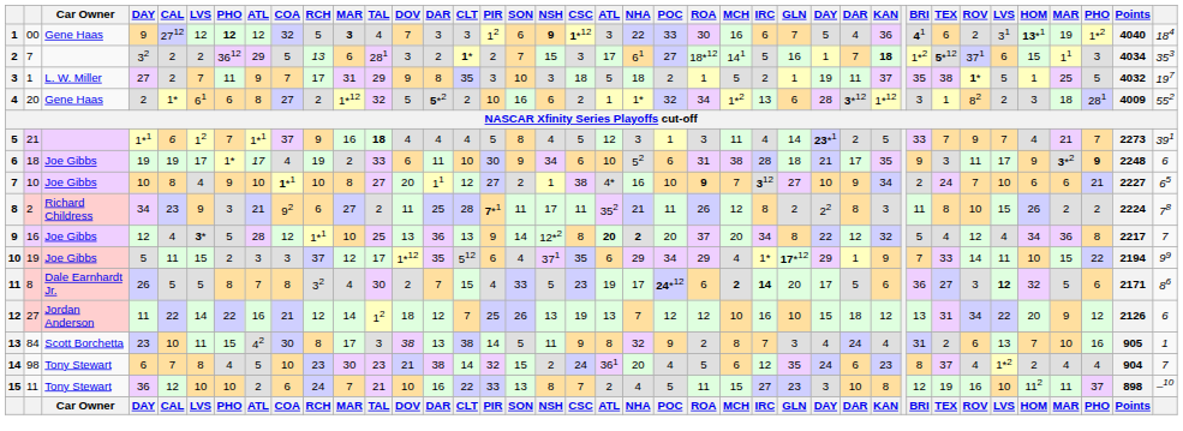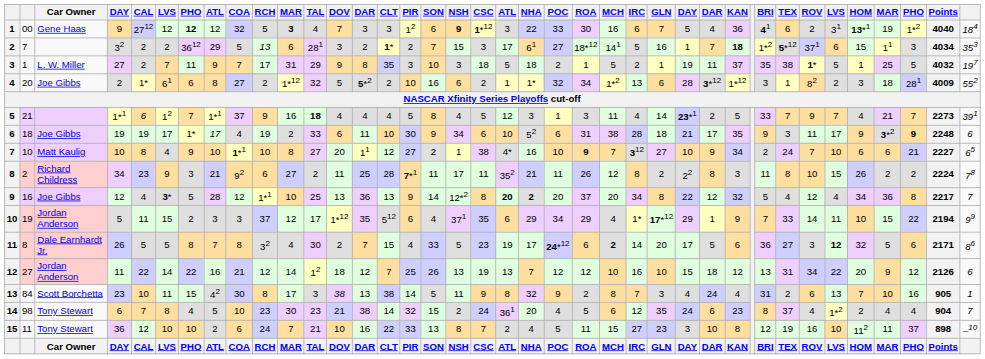row 5 | Car Owner: Gene Haas -> Joe Gibbs
row 9 | Car Owner: Joe Gibbs -> Matt Kaulig
row 12 | Car Owner: Joe Gibbs -> Jordan Anderson
row 13 | IRC: bold -> normal
